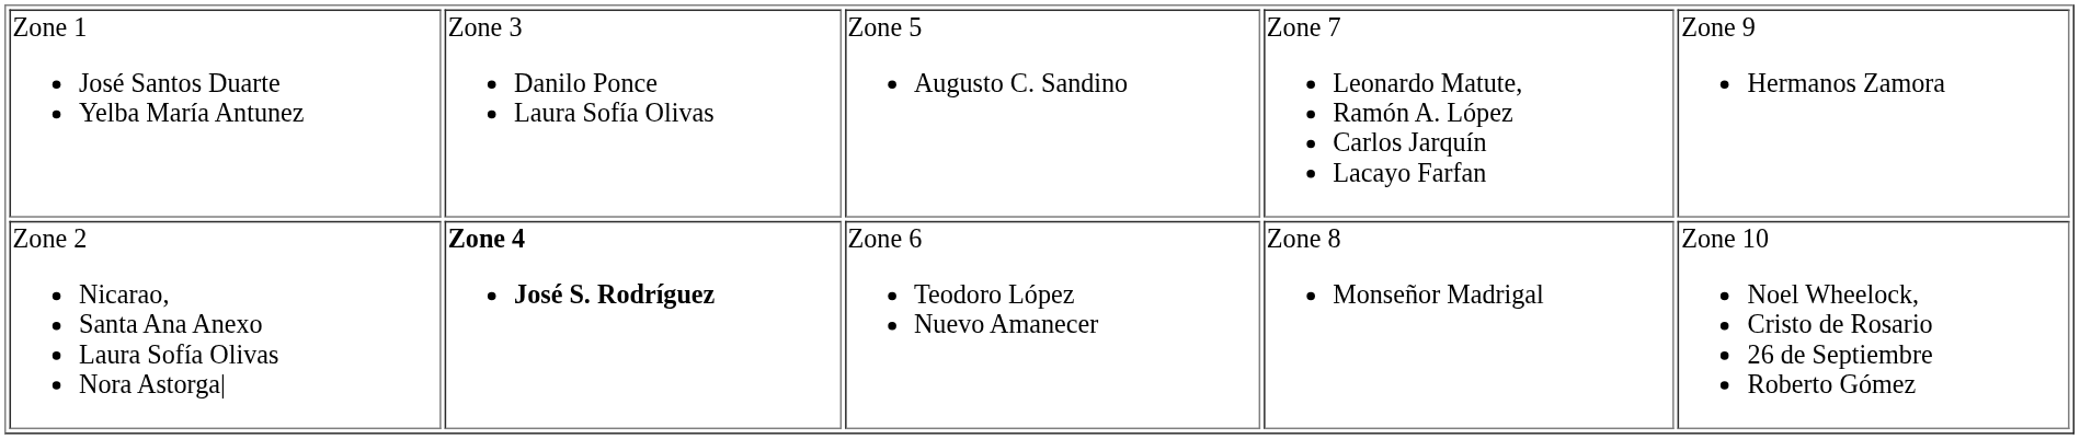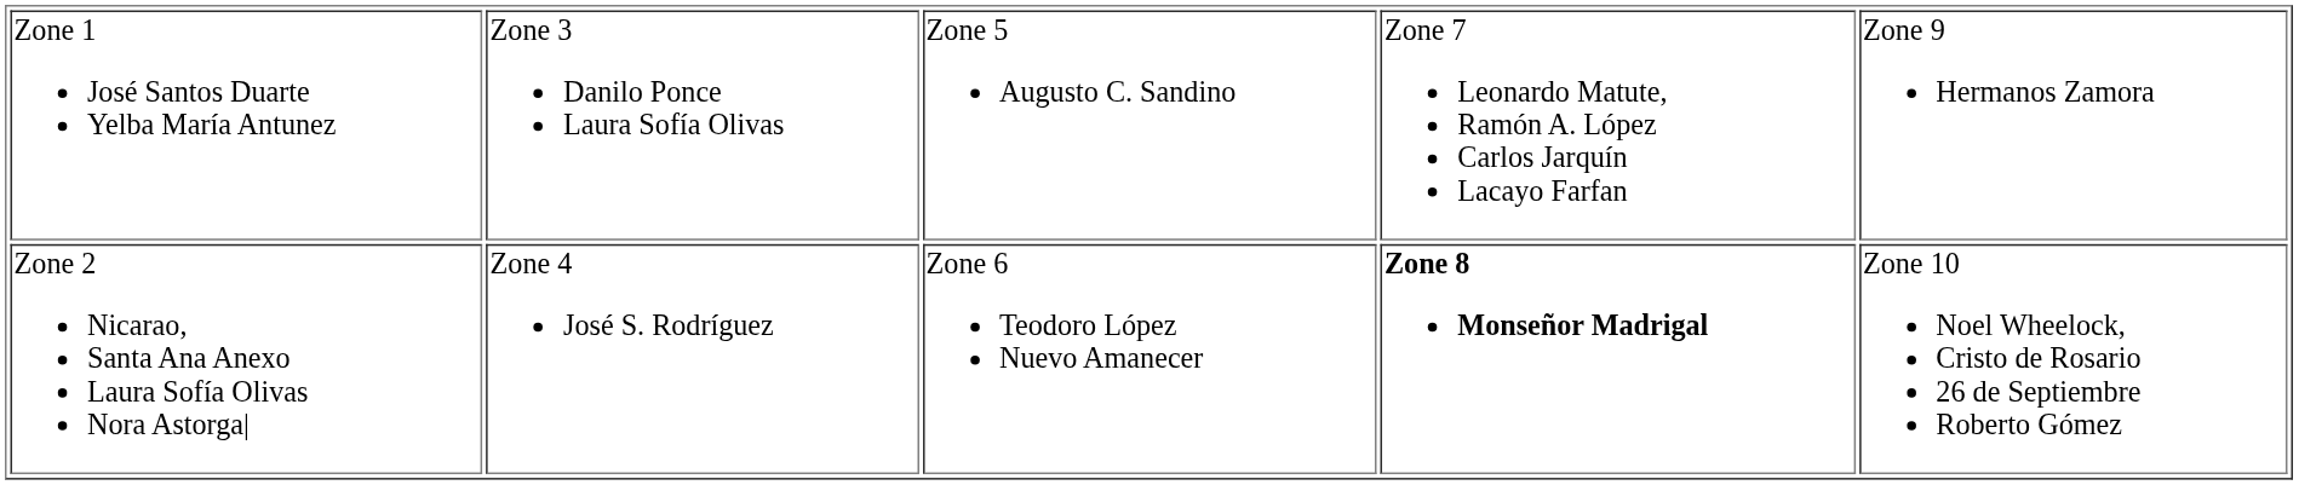row 2 | column 2: bold -> normal
row 2 | column 4: normal -> bold
